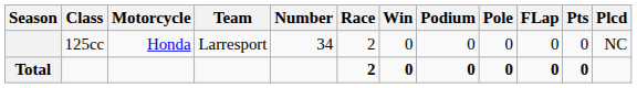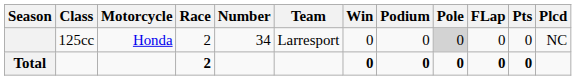columns swapped: Team <-> Race
row 2 | Pole: no background -> lightgrey background
